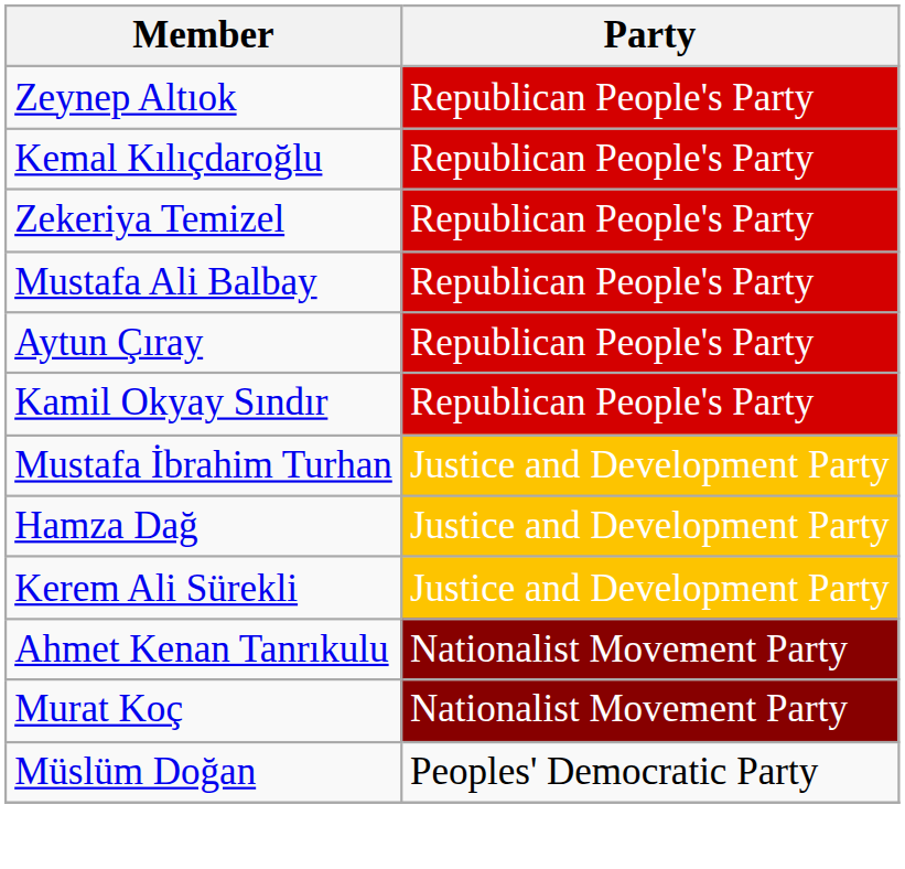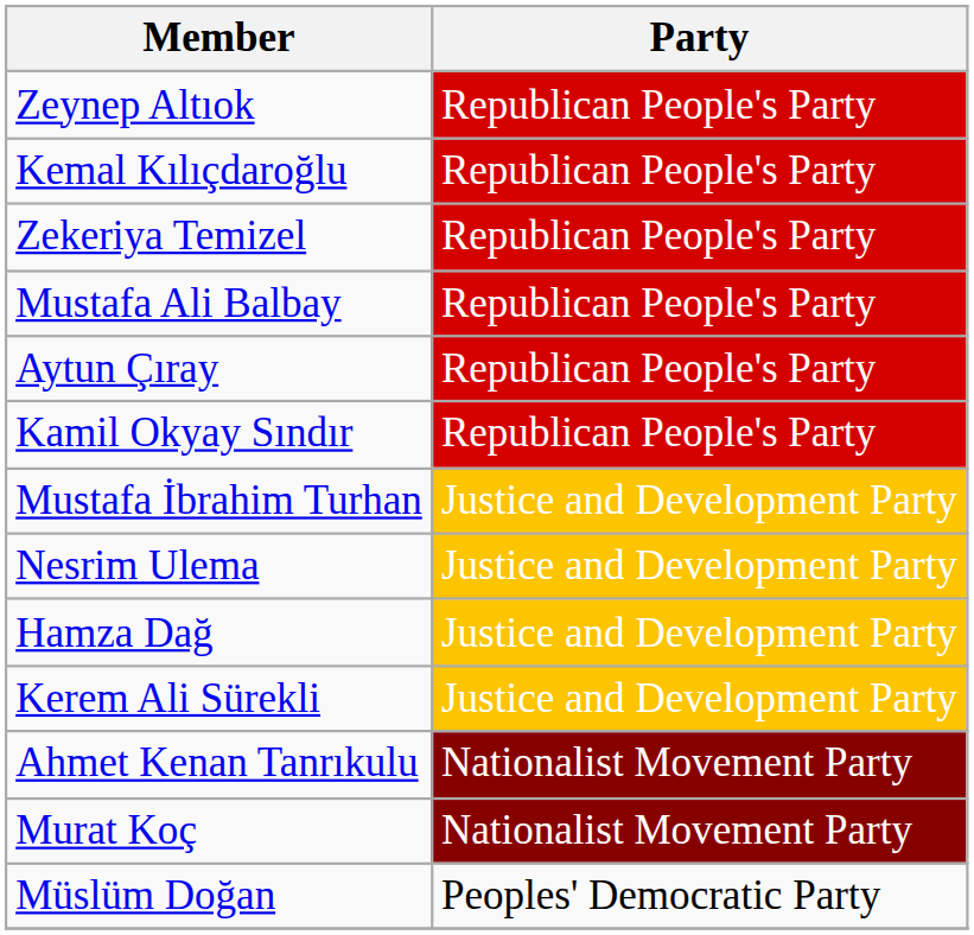+ row: Nesrim Ulema | Justice and Development Party
